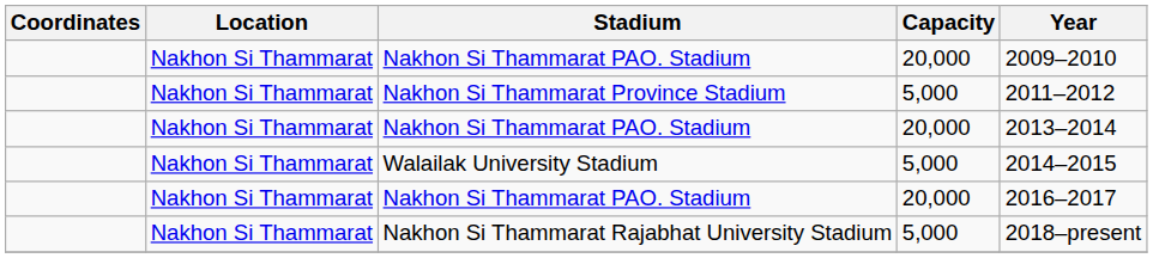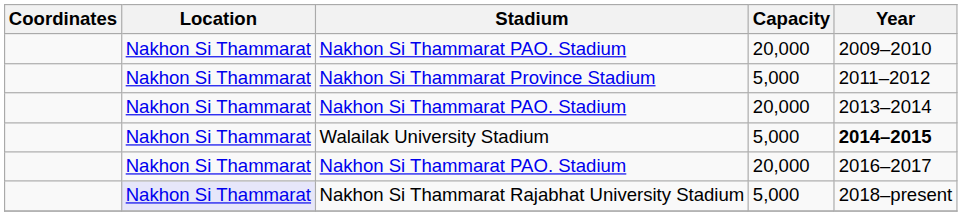Walailak University Stadium | Year: normal -> bold
Nakhon Si Thammarat Rajabhat University Stadium | Location: no background -> lavender background
